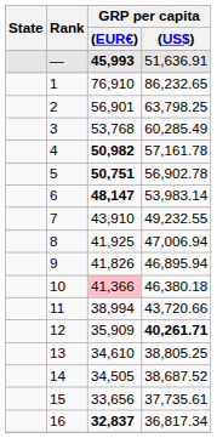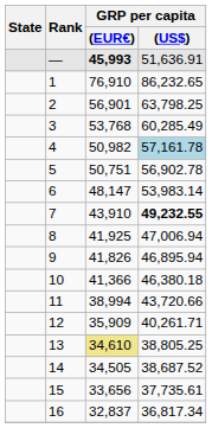4 | GRP per capita / (EUR€): bold -> normal
4 | GRP per capita / (US$): no background -> lightblue background
5 | GRP per capita / (EUR€): bold -> normal
6 | GRP per capita / (EUR€): bold -> normal
7 | GRP per capita / (US$): normal -> bold
10 | GRP per capita / (EUR€): pink background -> no background
12 | GRP per capita / (US$): bold -> normal
13 | GRP per capita / (EUR€): no background -> khaki background
16 | GRP per capita / (EUR€): bold -> normal
